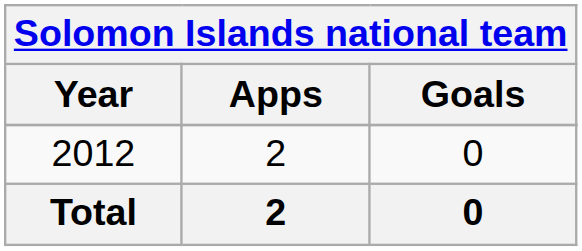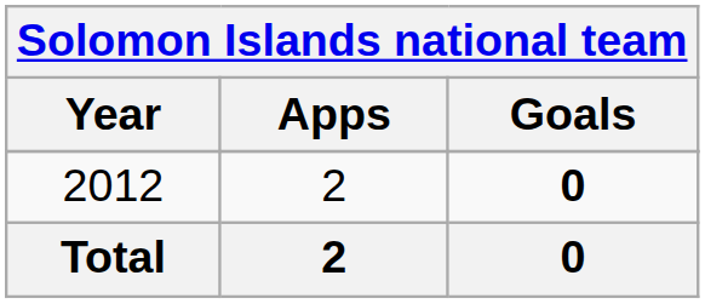2012 | Goals: normal -> bold
